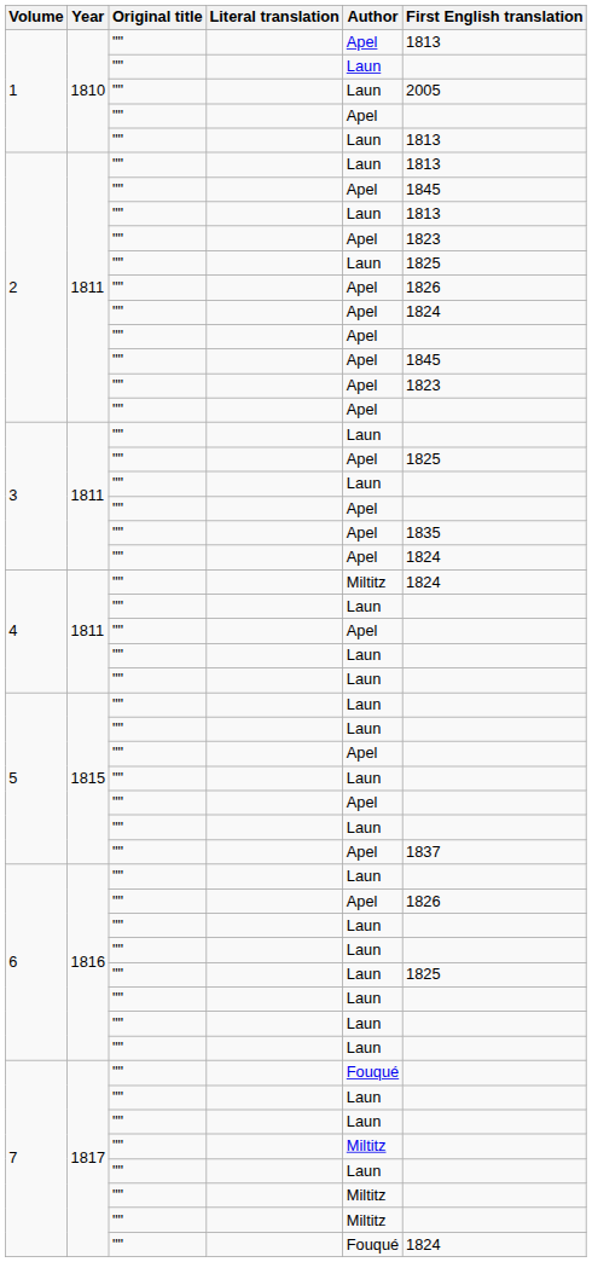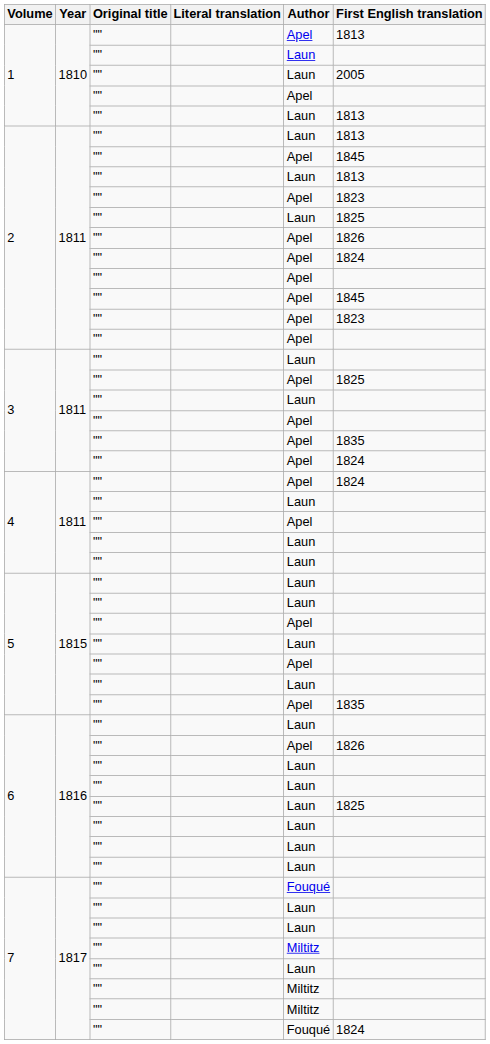row 24 | Author: Miltitz -> Apel
row 35 | First English translation: 1837 -> 1835
